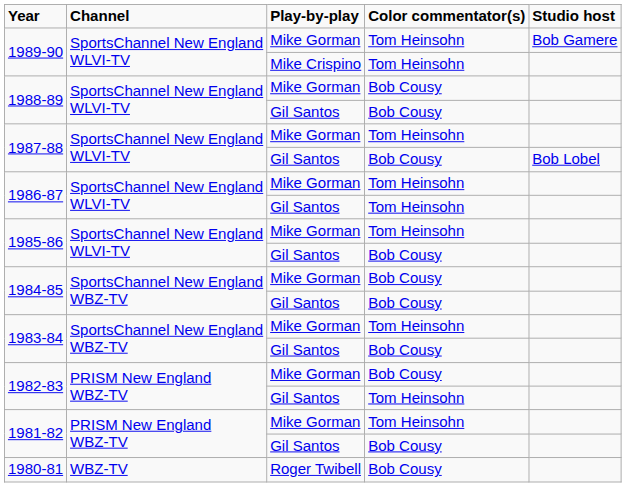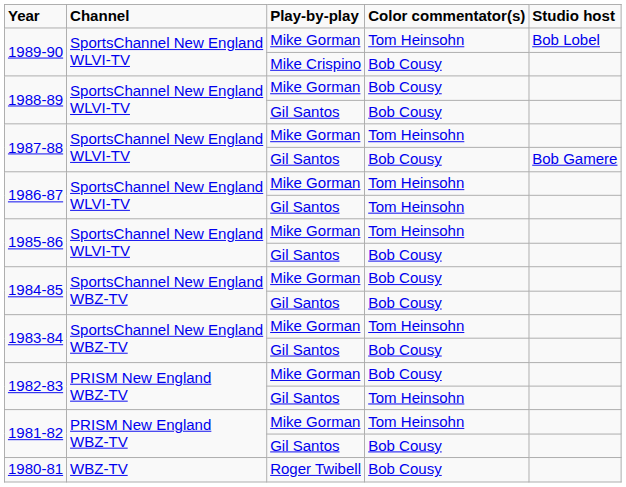1989-90 / Mike Gorman | Studio host: Bob Gamere -> Bob Lobel
1989-90 / Mike Crispino | Color commentator(s): Tom Heinsohn -> Bob Cousy
1987-88 / Gil Santos | Studio host: Bob Lobel -> Bob Gamere
